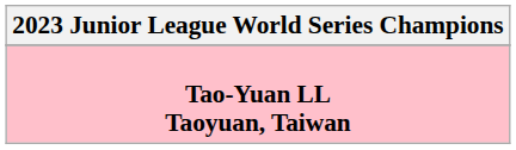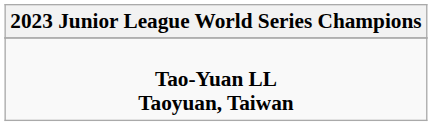row 2 | column 1: pink background -> no background
